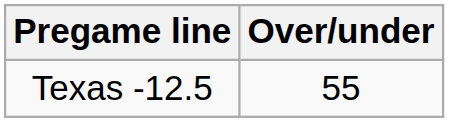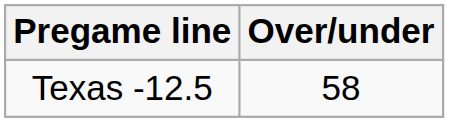Texas -12.5 | Over/under: 55 -> 58
